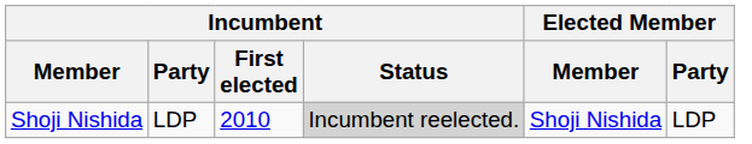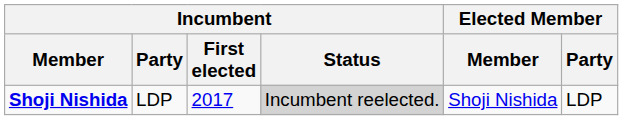row 3 | Incumbent / Member: normal -> bold
row 3 | Incumbent / First elected: 2010 -> 2017
